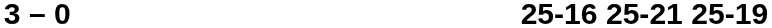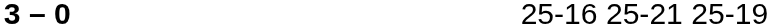row 1 | column 2: bold -> normal
